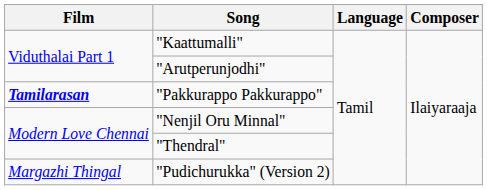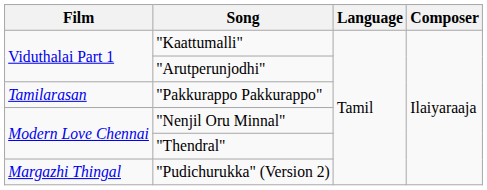"Pakkurappo Pakkurappo" | Film: bold -> normal
